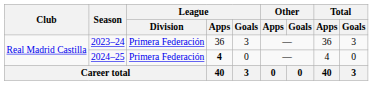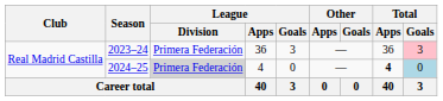2023–24 | Total / Goals: no background -> pink background
2024–25 | League / Division: no background -> lightgrey background
2024–25 | League / Apps: bold -> normal
2024–25 | Total / Apps: normal -> bold
2024–25 | Total / Goals: no background -> lightblue background
